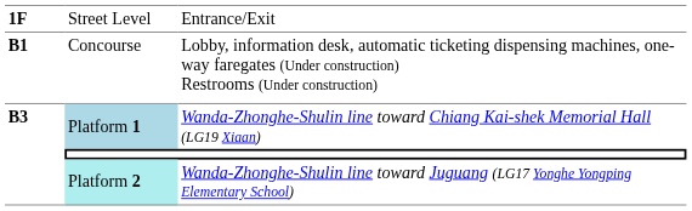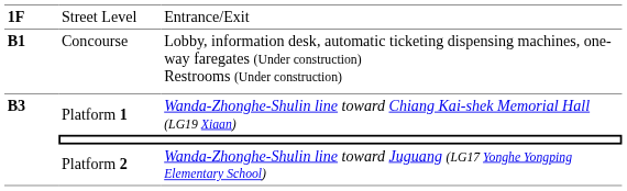Platform 1 | column 2: lightblue background -> no background
Platform 2 | column 2: paleturquoise background -> no background
